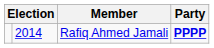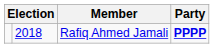Rafiq Ahmed Jamali | column 2: 2014 -> 2018
